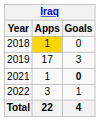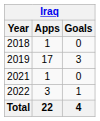2018 | Apps: gold background -> no background
2021 | Goals: bold -> normal
